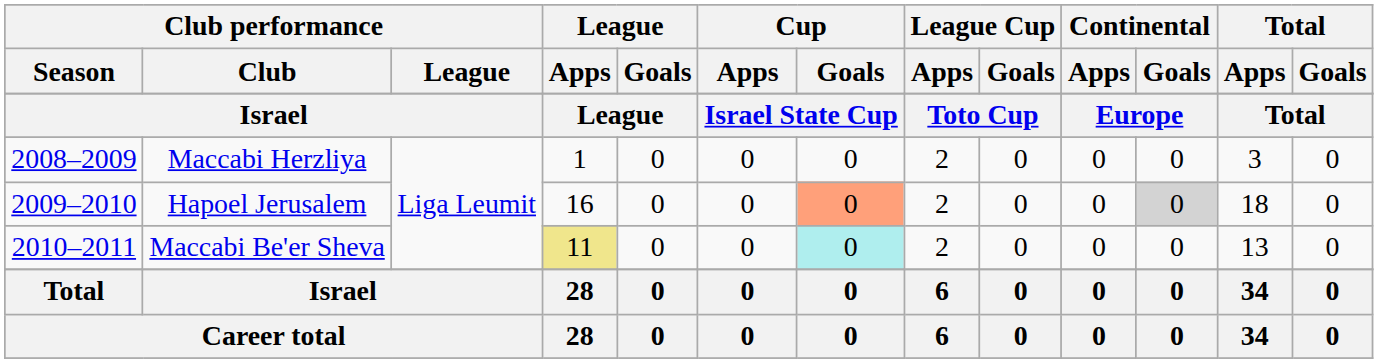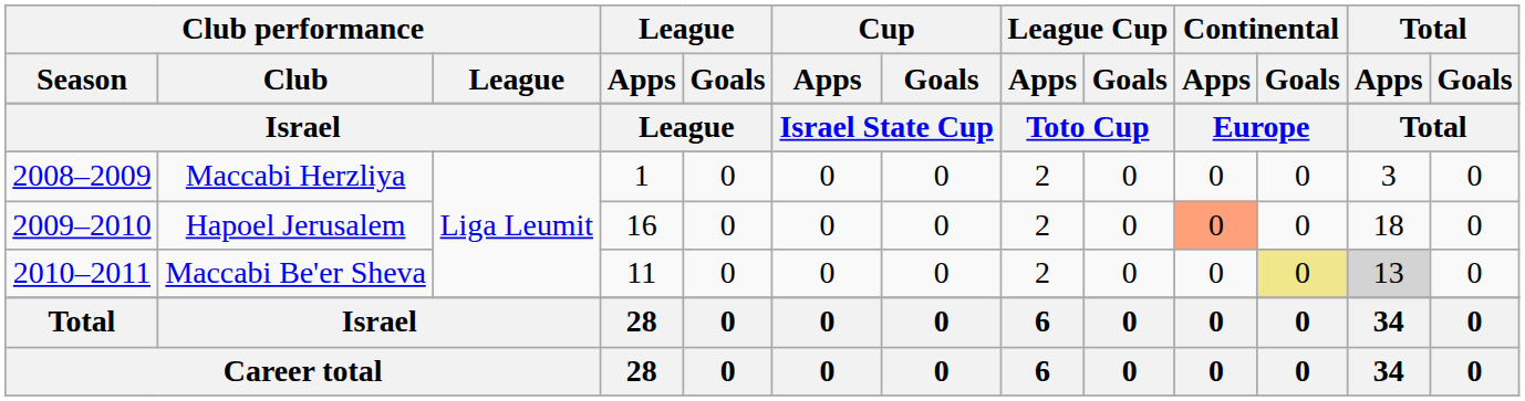Hapoel Jerusalem | Cup / Goals: lightsalmon background -> no background
Hapoel Jerusalem | Continental / Apps: no background -> lightsalmon background
Hapoel Jerusalem | Continental / Goals: lightgrey background -> no background
Maccabi Be'er Sheva | League / Apps: khaki background -> no background
Maccabi Be'er Sheva | Cup / Goals: paleturquoise background -> no background
Maccabi Be'er Sheva | Continental / Goals: no background -> khaki background
Maccabi Be'er Sheva | Total / Apps: no background -> lightgrey background
